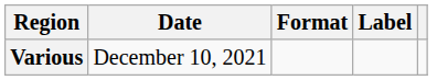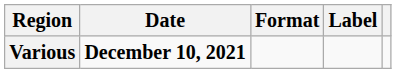Various | Date: normal -> bold
